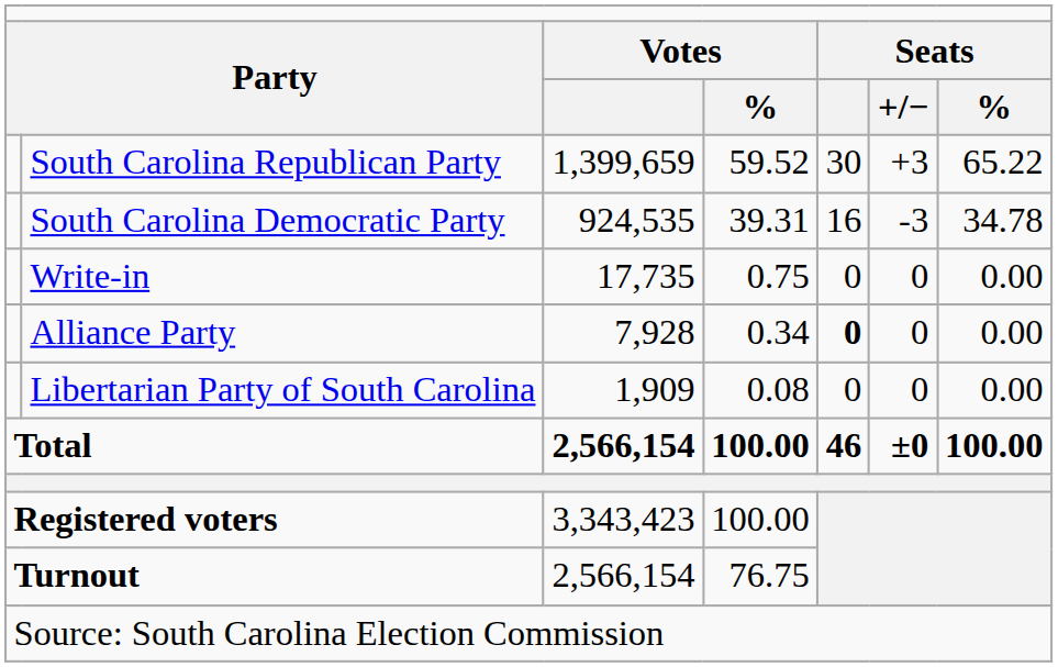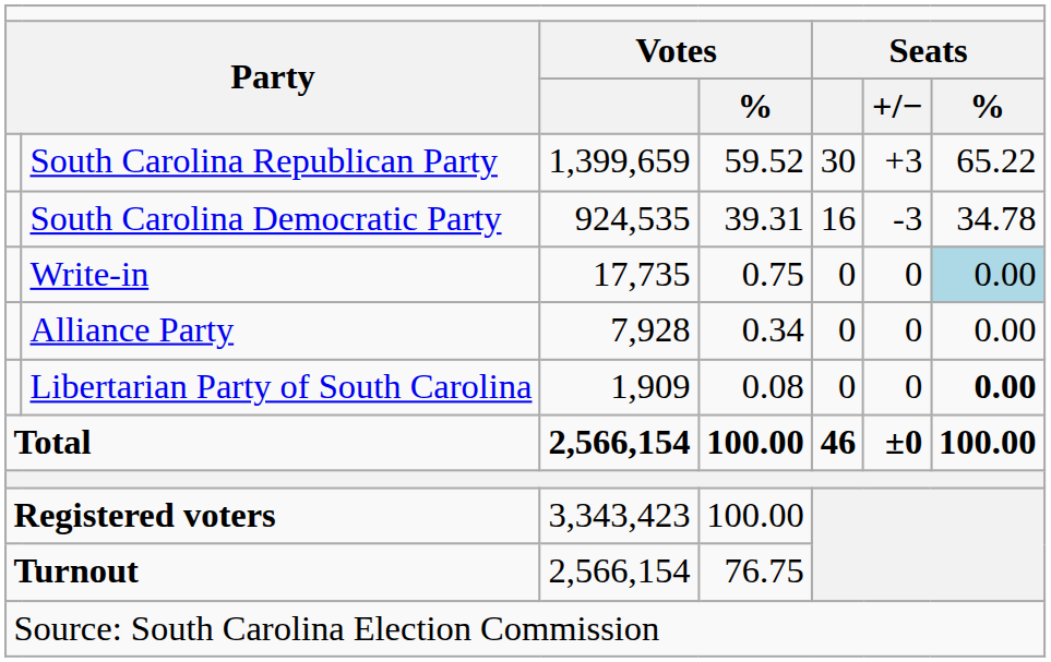Write-in | column 7: no background -> lightblue background
Alliance Party | column 5: bold -> normal
Libertarian Party of South Carolina | column 7: normal -> bold
